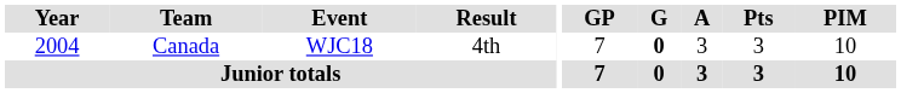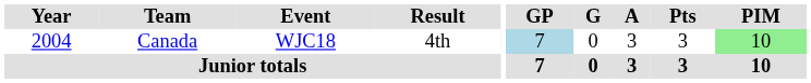Canada | GP: no background -> lightblue background
Canada | G: bold -> normal
Canada | PIM: no background -> lightgreen background
